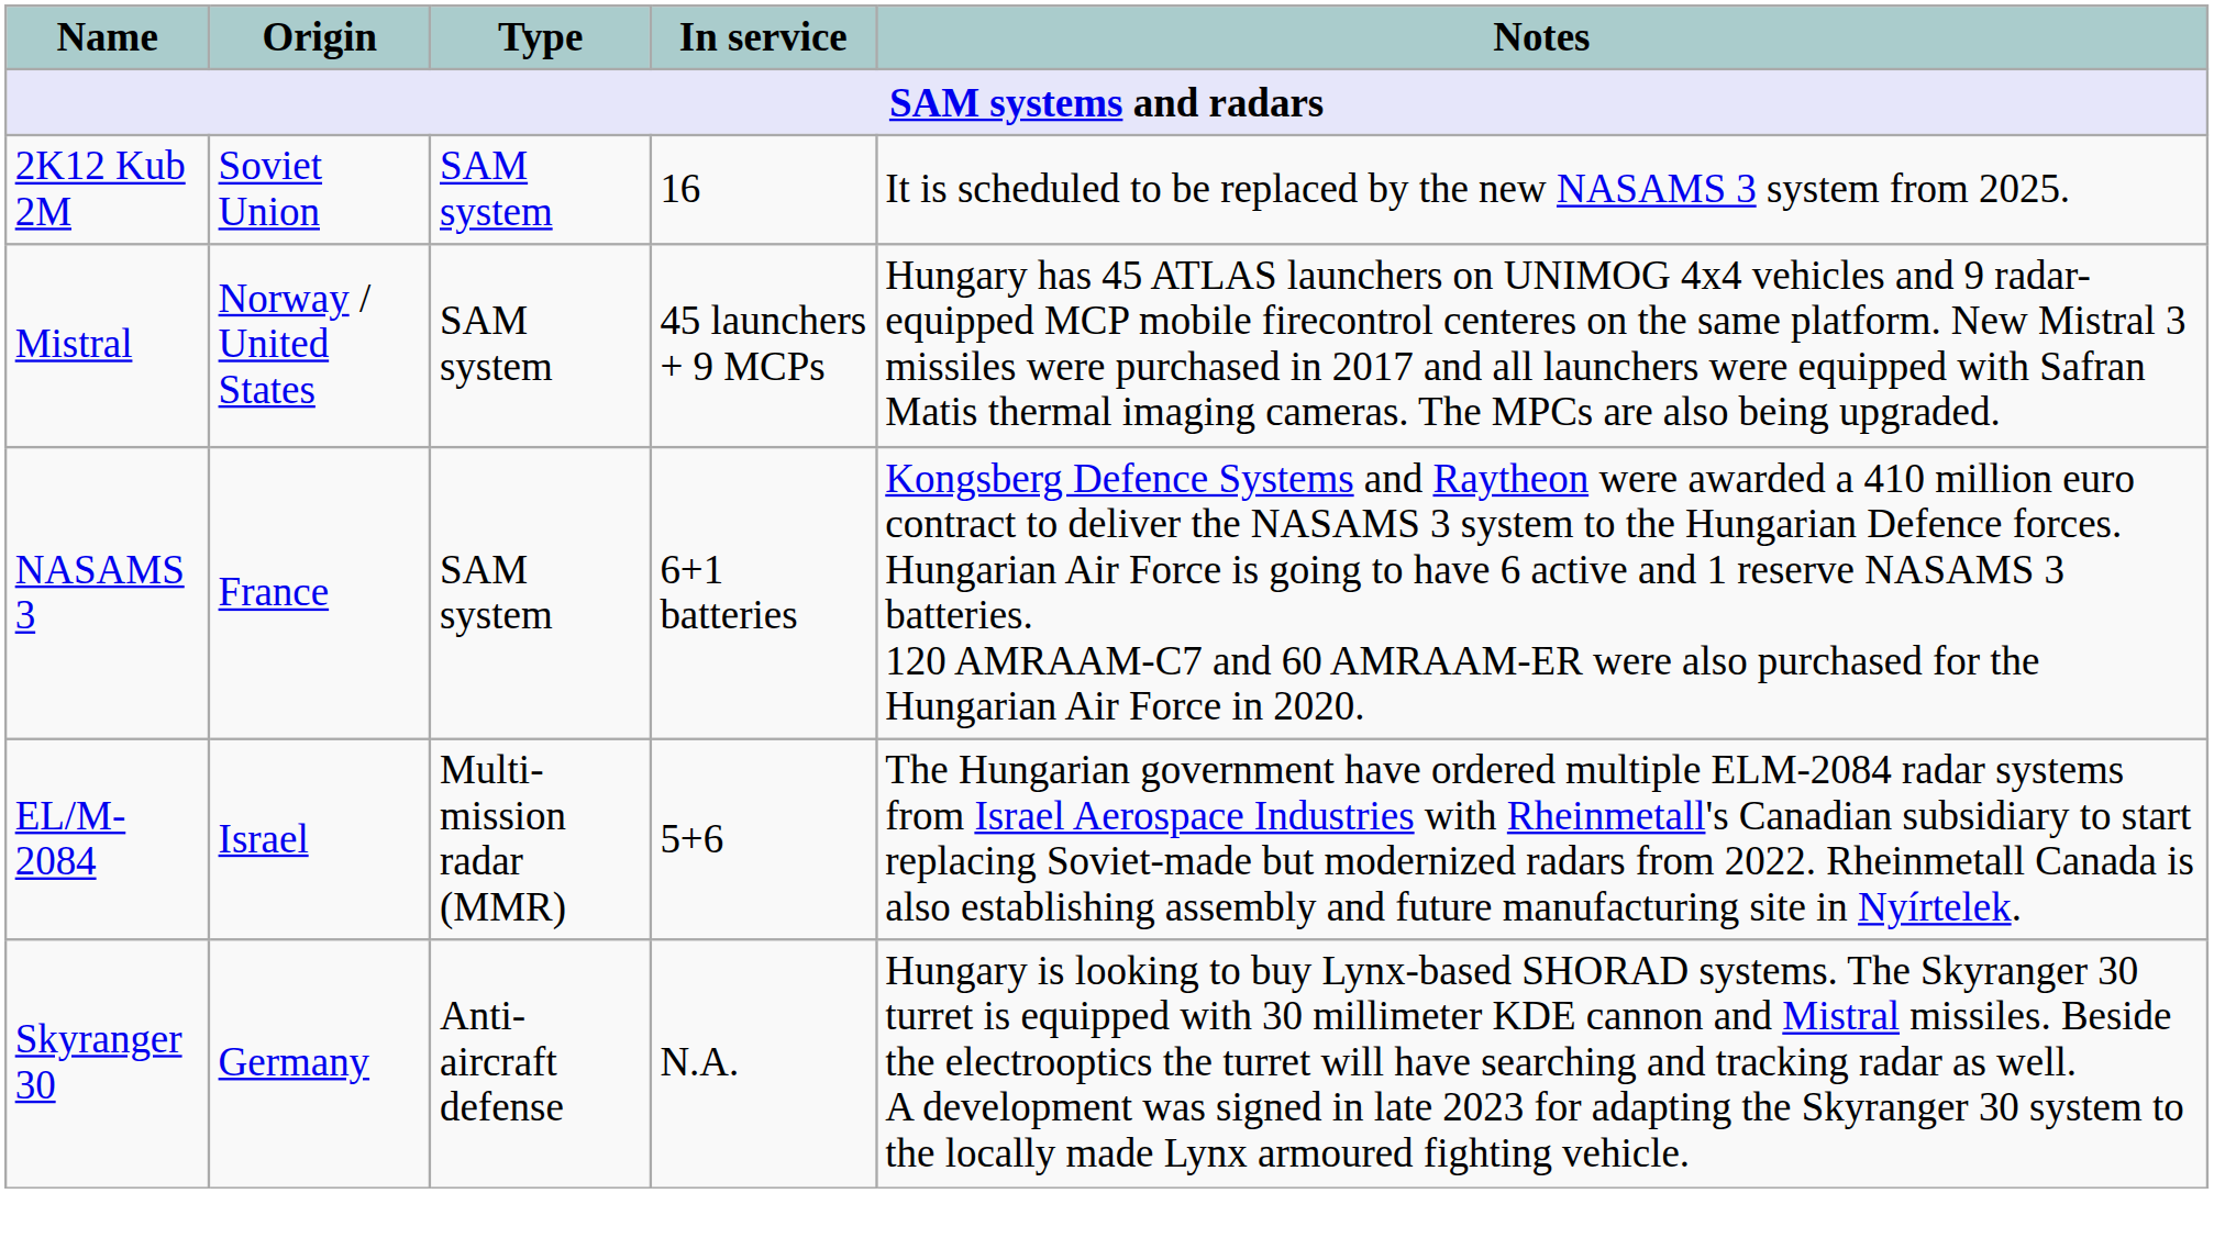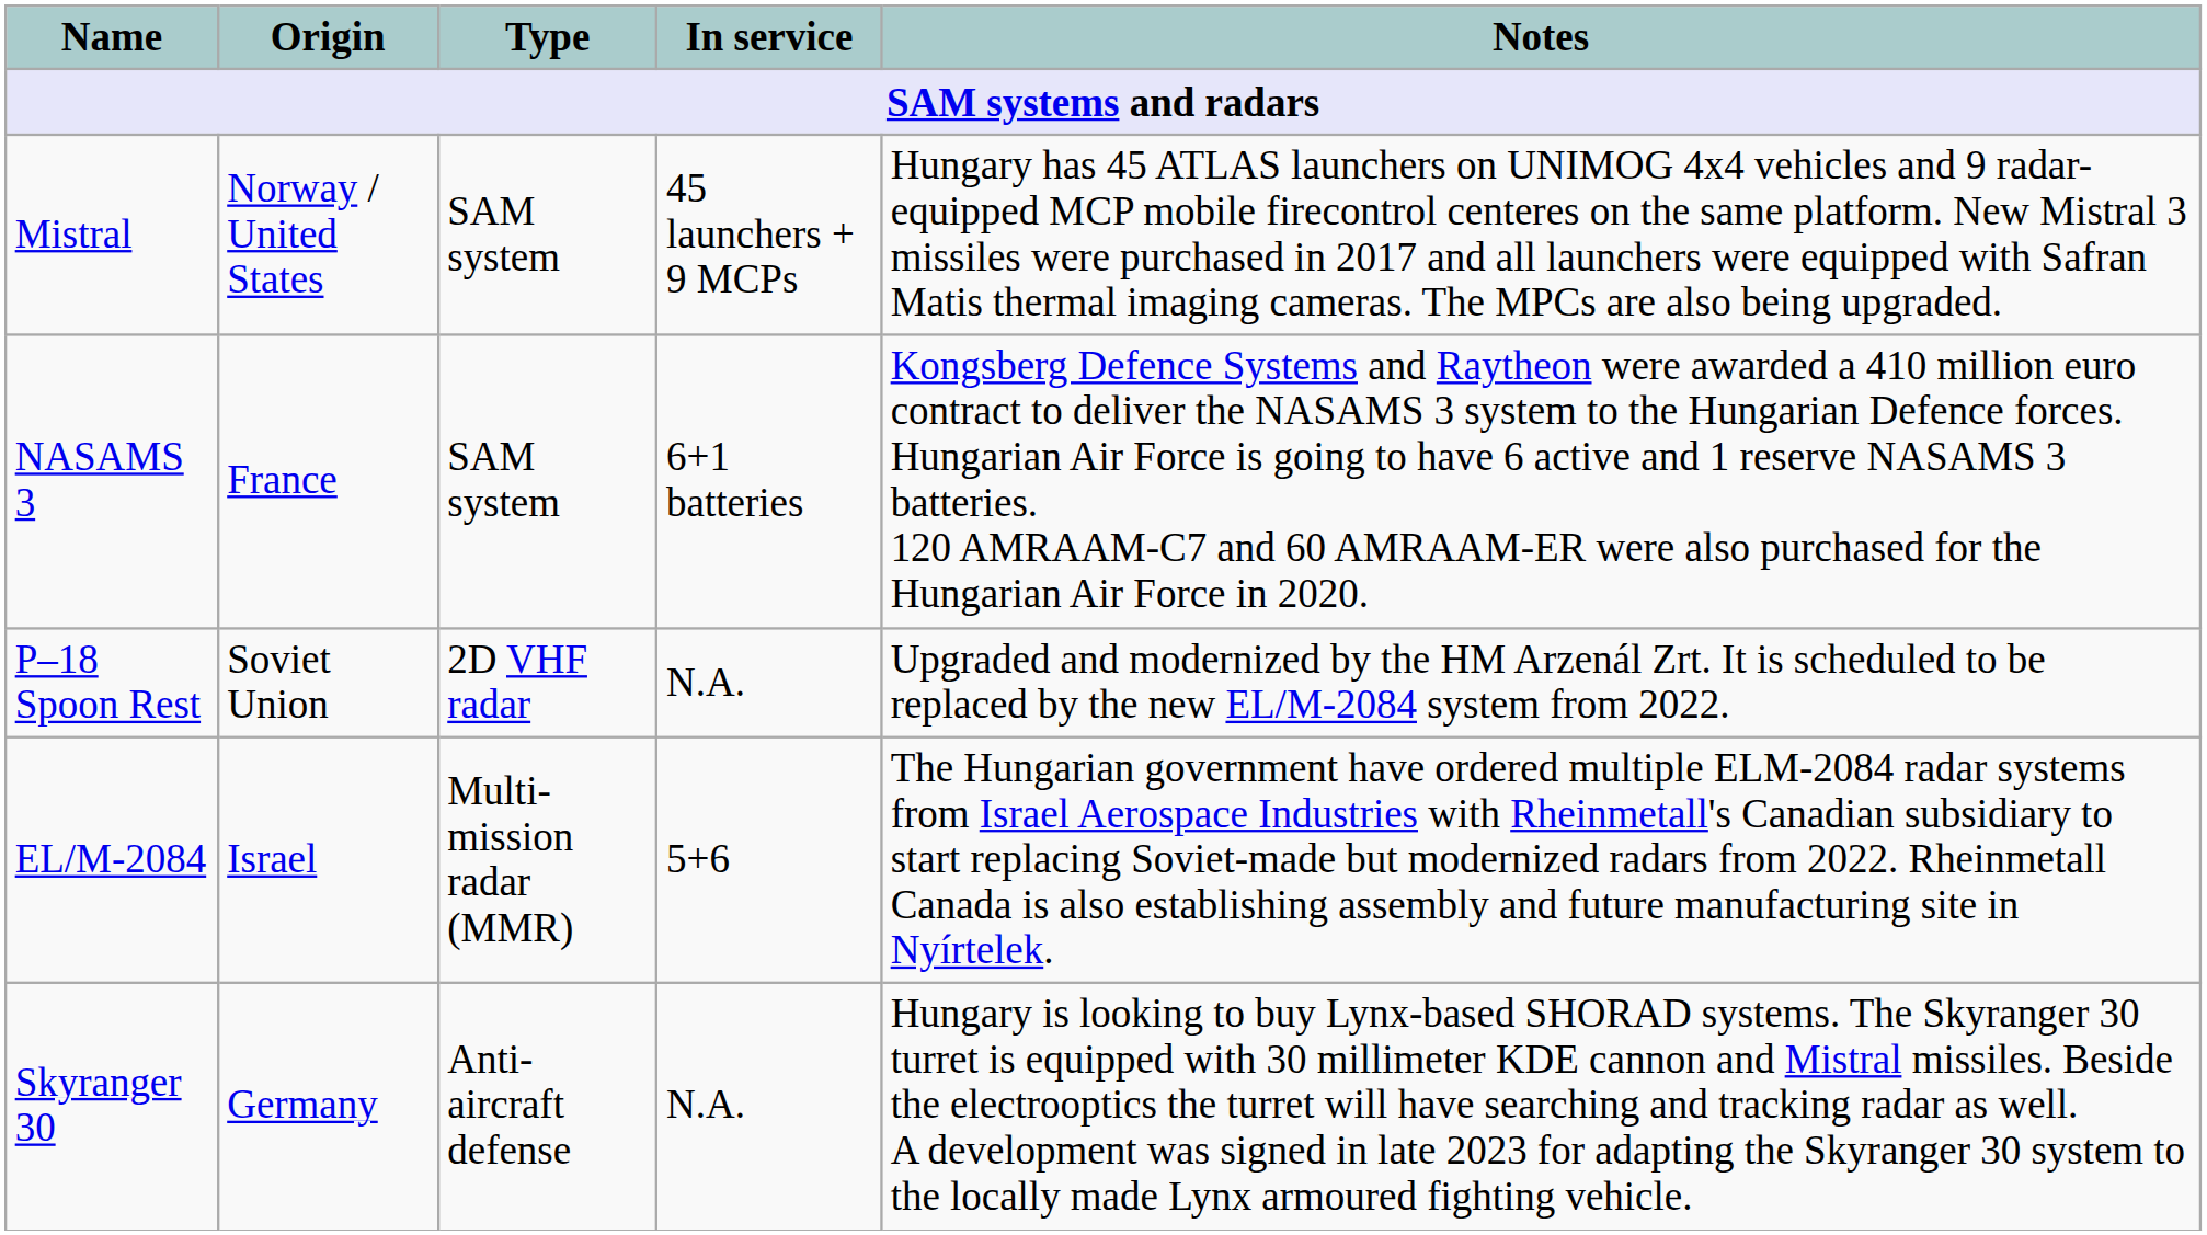- row: 2K12 Kub 2M | Soviet Union | SAM system | 16 | It is scheduled to be replaced by the new NASAMS 3 system from 2025.
+ row: P–18 Spoon Rest | Soviet Union | 2D VHF radar | N.A. | Upgraded and modernized by the HM Arzenál Zrt. It is scheduled to be replaced by the new EL/M-2084 system from 2022.
